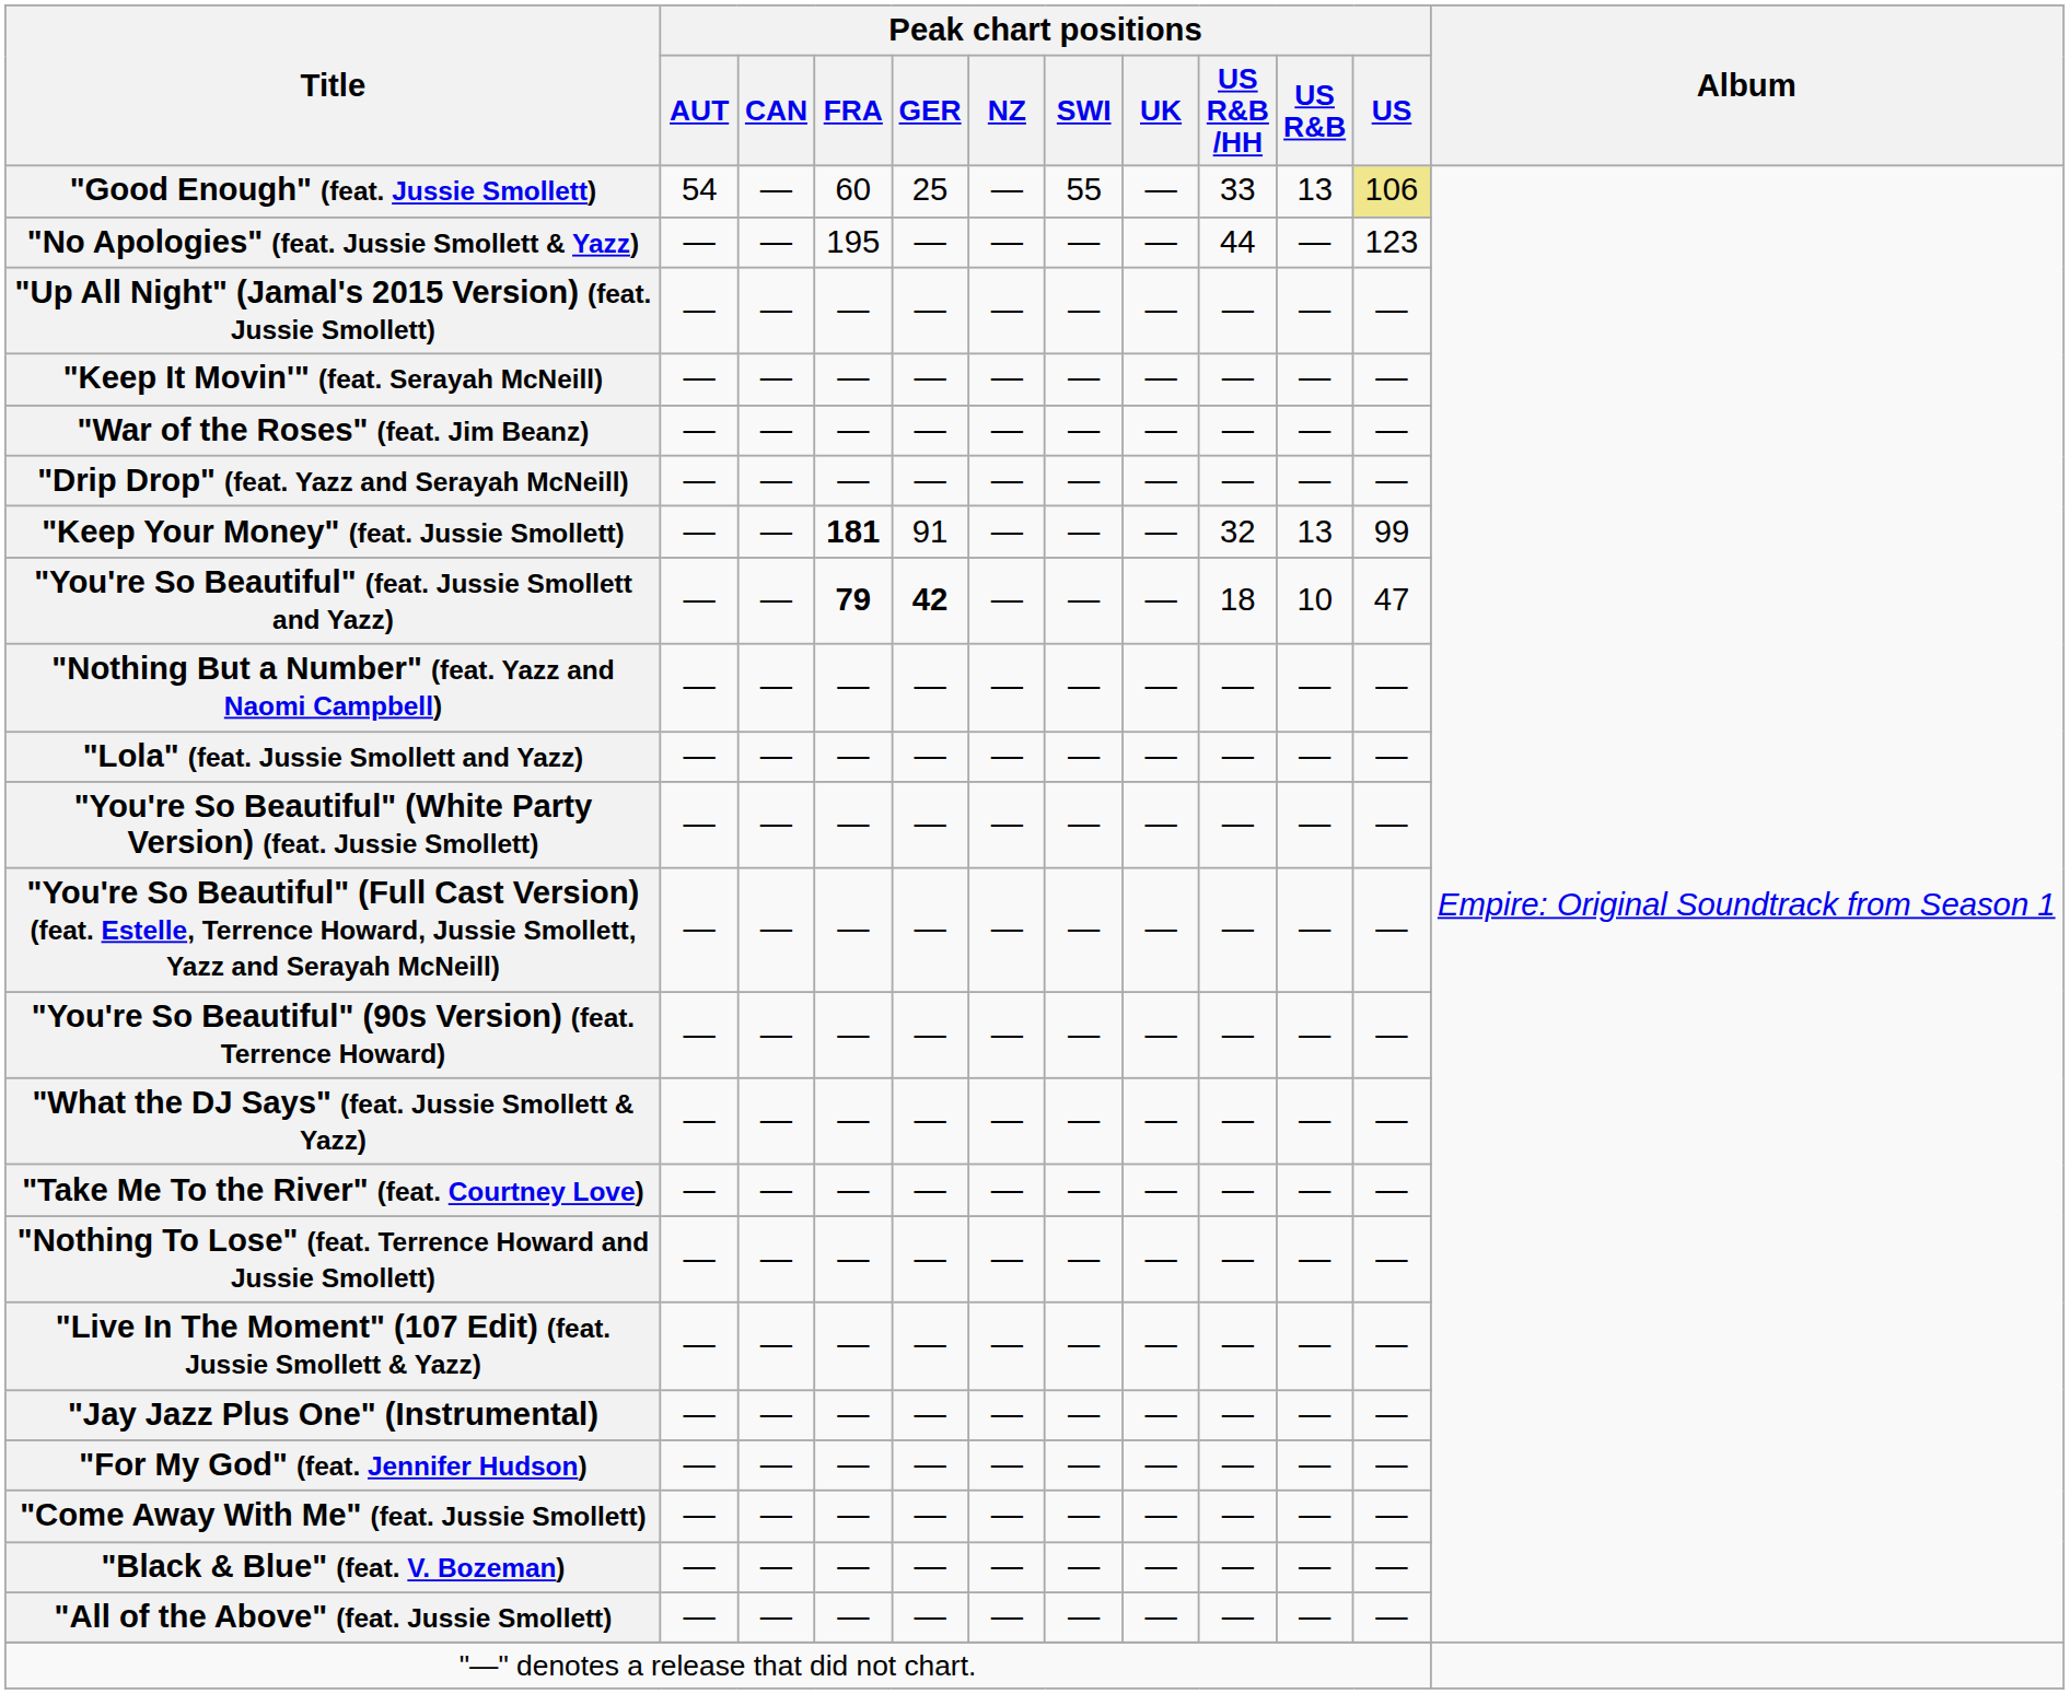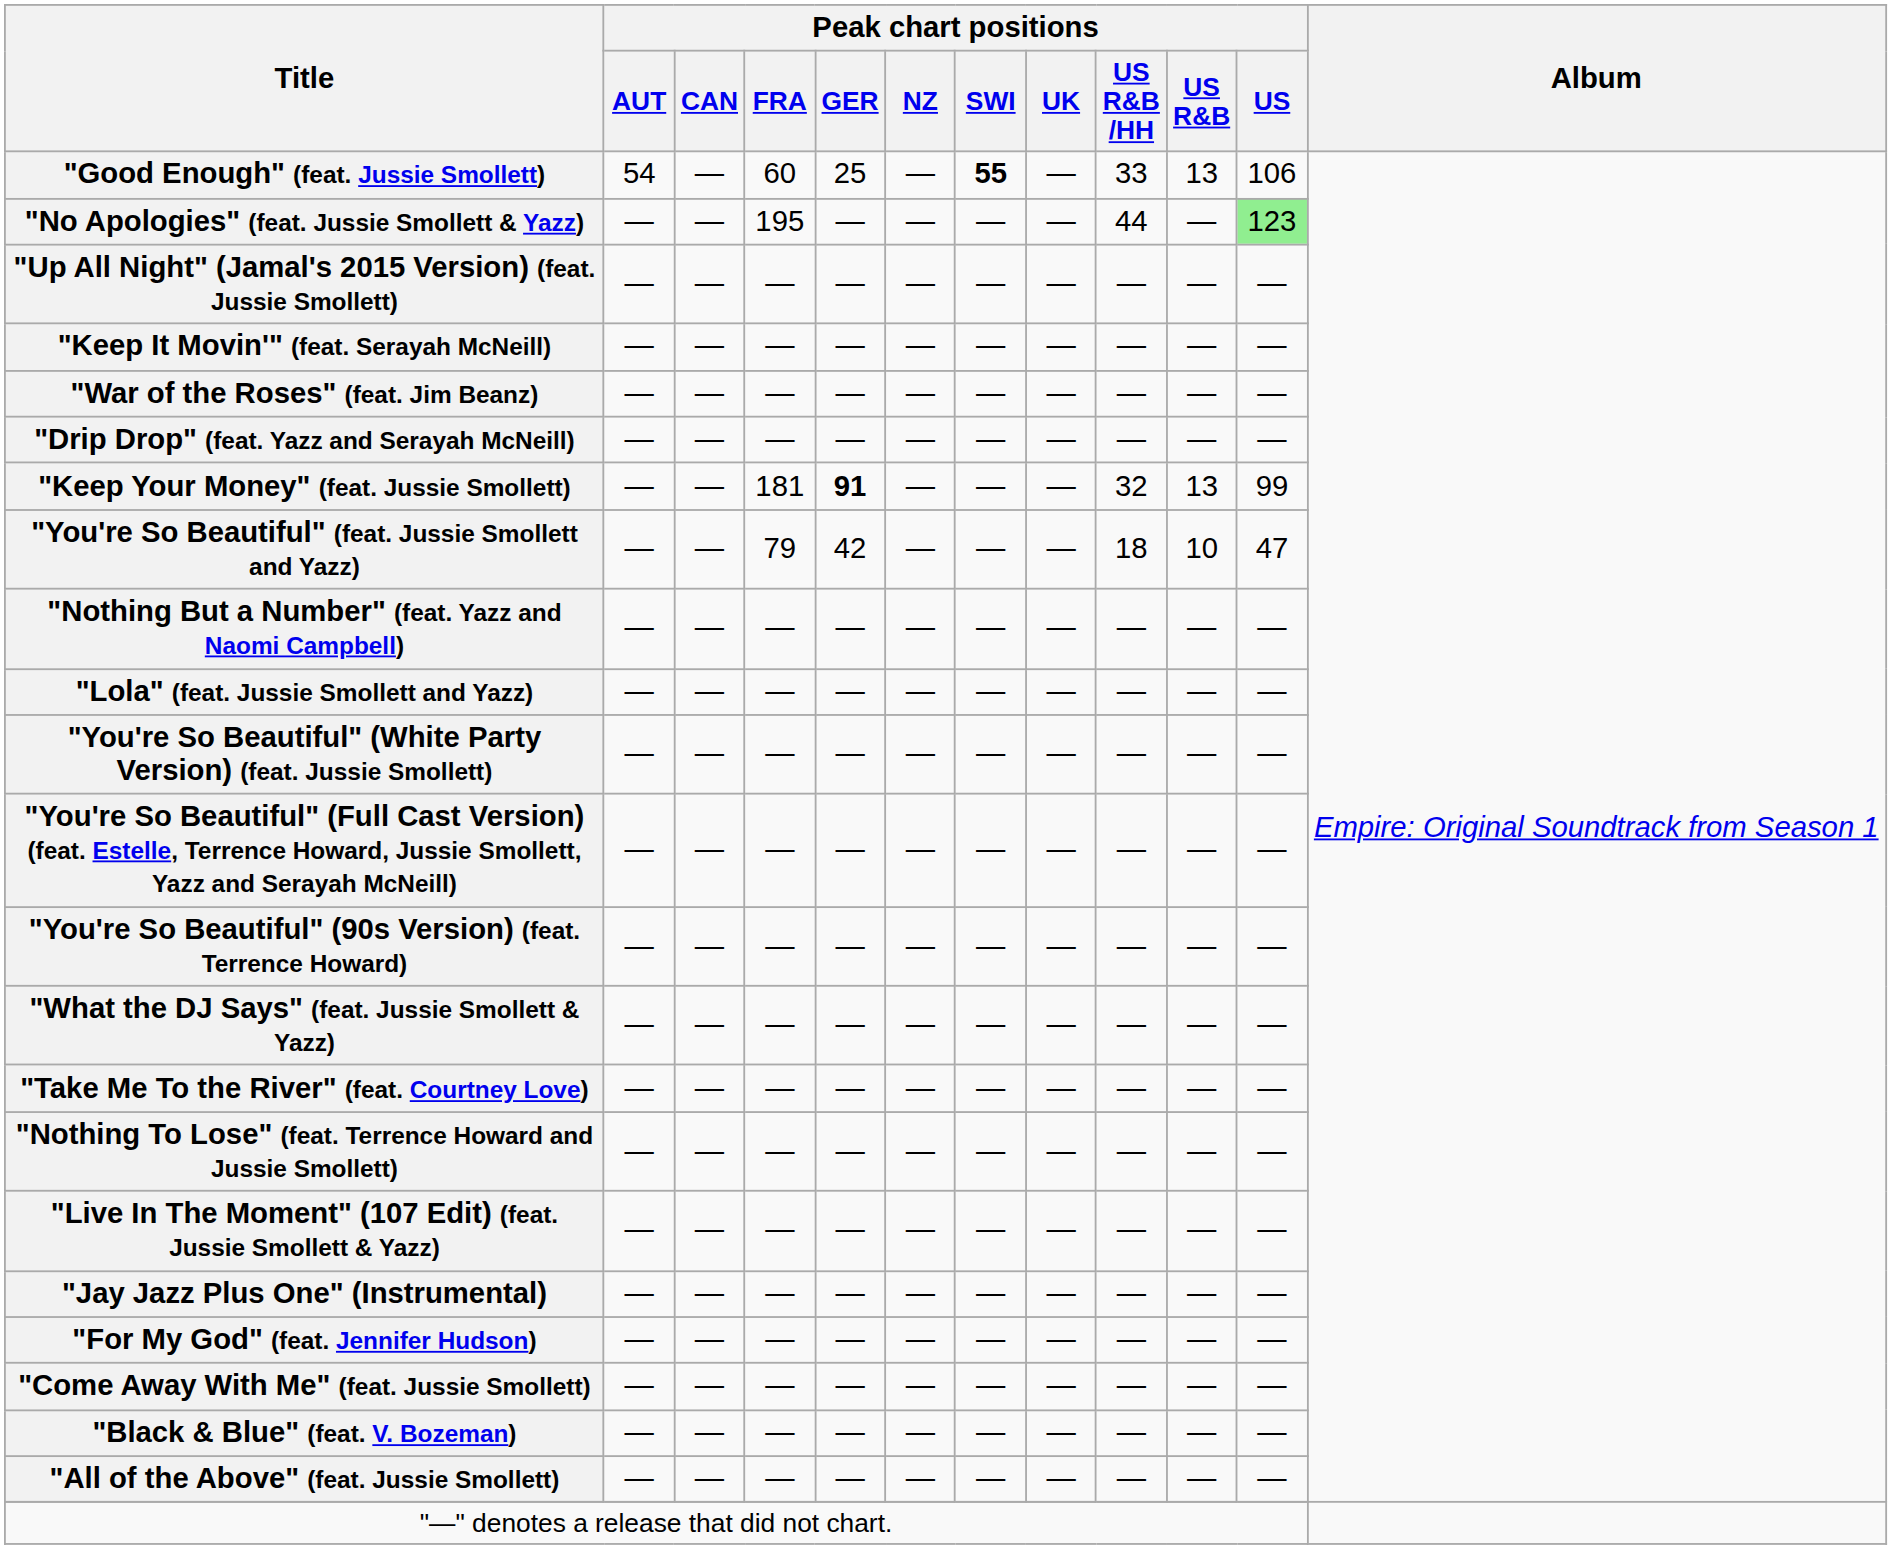"Good Enough" (feat. Jussie Smollett) | Peak chart positions / SWI: normal -> bold
"Good Enough" (feat. Jussie Smollett) | Peak chart positions / US: khaki background -> no background
"No Apologies" (feat. Jussie Smollett & Yazz) | Peak chart positions / US: no background -> lightgreen background
"Keep Your Money" (feat. Jussie Smollett) | Peak chart positions / FRA: bold -> normal
"Keep Your Money" (feat. Jussie Smollett) | Peak chart positions / GER: normal -> bold
"You're So Beautiful" (feat. Jussie Smollett and Yazz) | Peak chart positions / FRA: bold -> normal
"You're So Beautiful" (feat. Jussie Smollett and Yazz) | Peak chart positions / GER: bold -> normal
